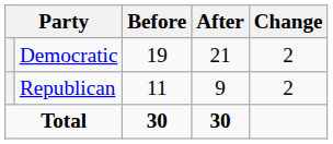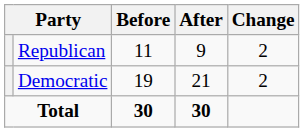rows swapped: Democratic <-> Republican
